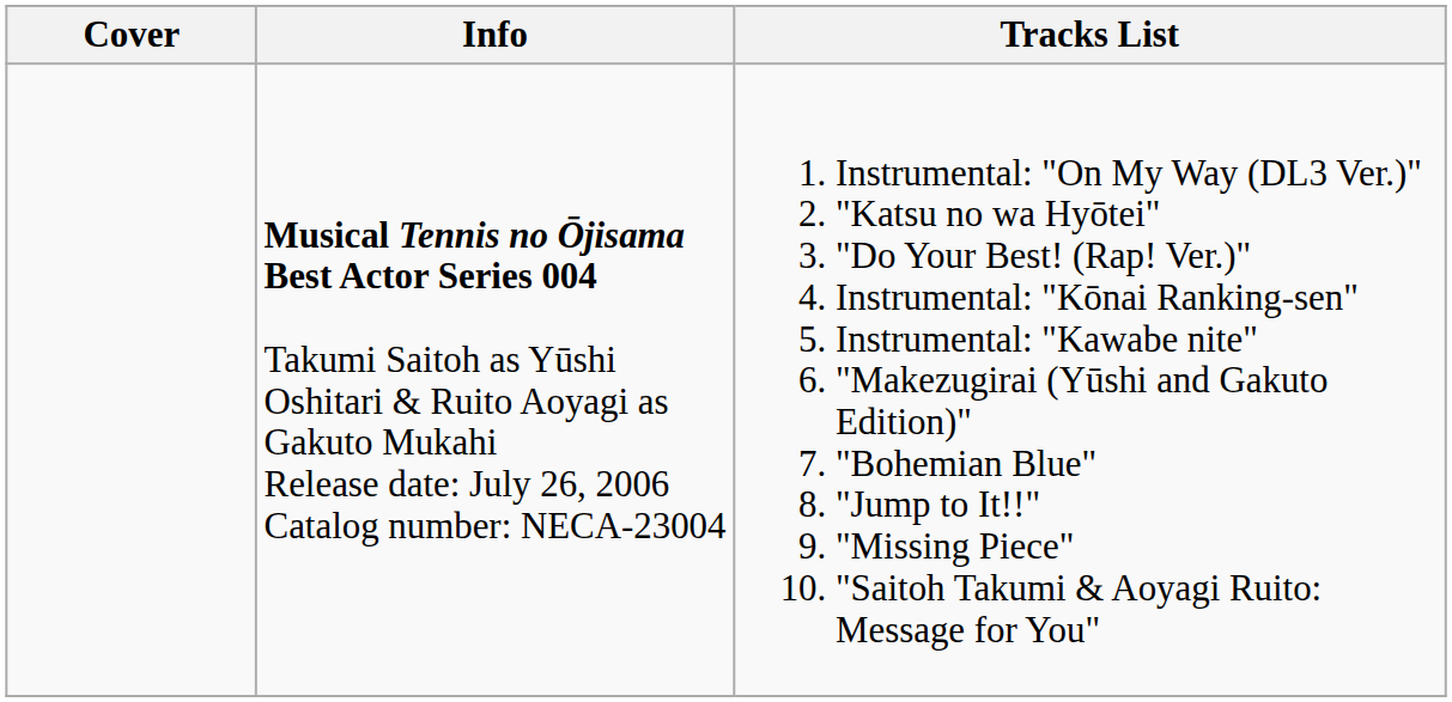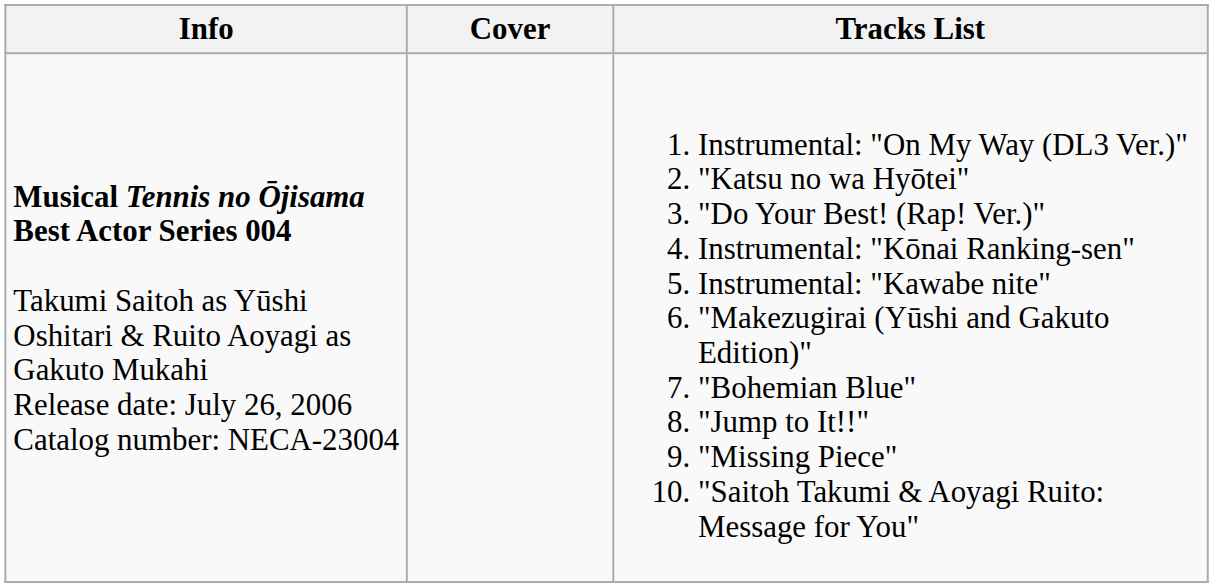columns swapped: Cover <-> Info
